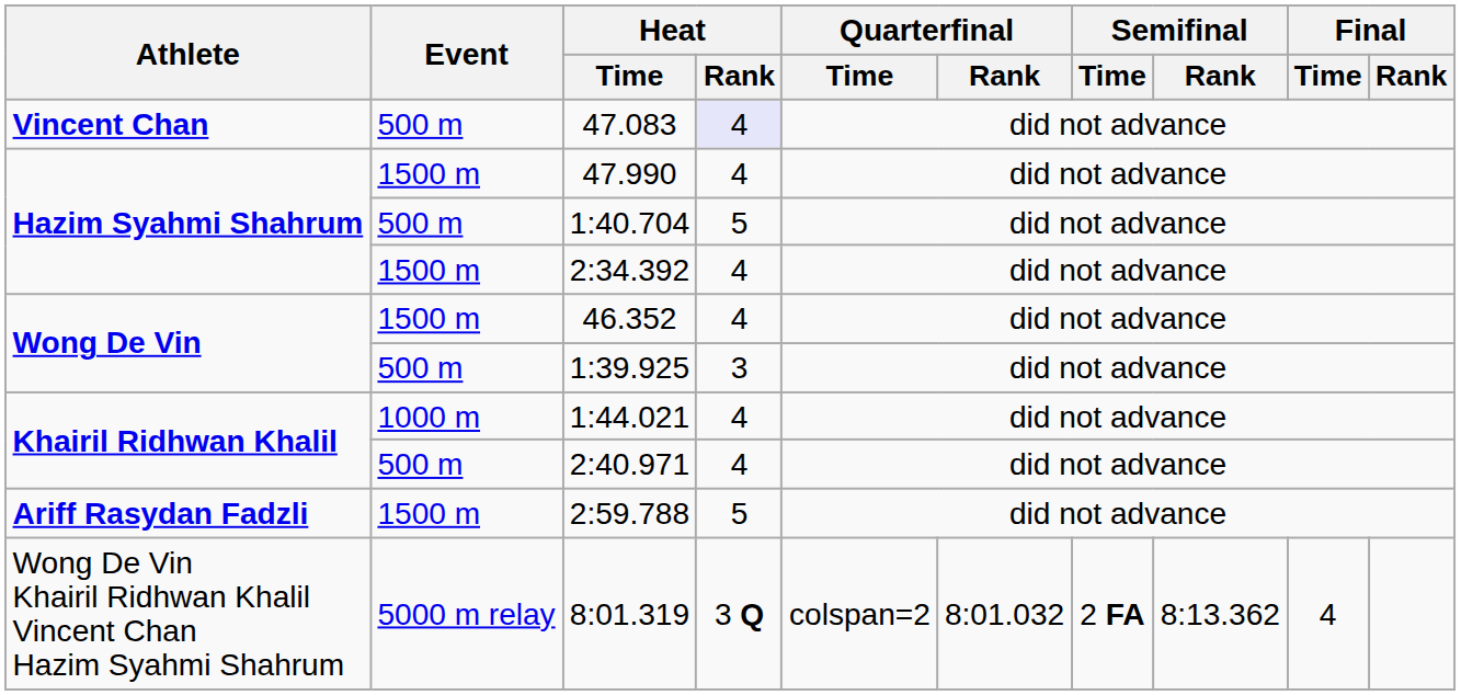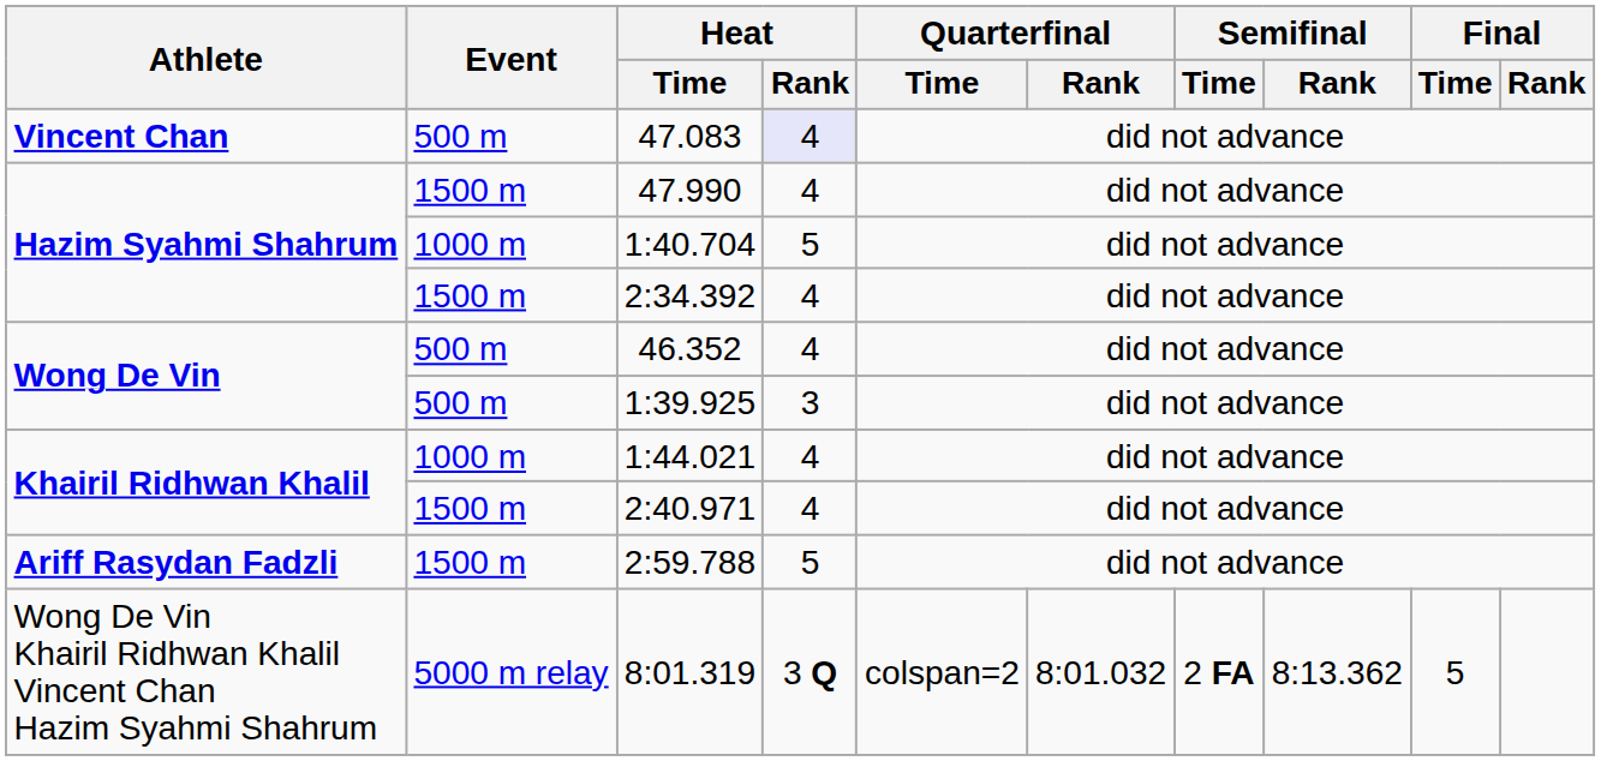1:40.704 | Event: 500 m -> 1000 m
46.352 | Event: 1500 m -> 500 m
2:40.971 | Event: 500 m -> 1500 m
8:01.319 | Final / Time: 4 -> 5
